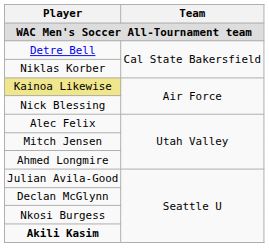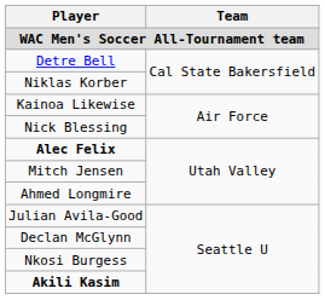Kainoa Likewise | Player: khaki background -> no background
Alec Felix | Player: normal -> bold
